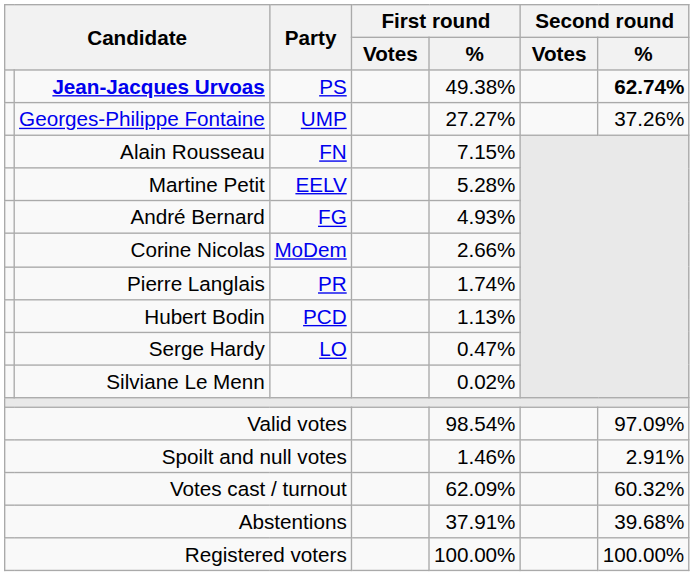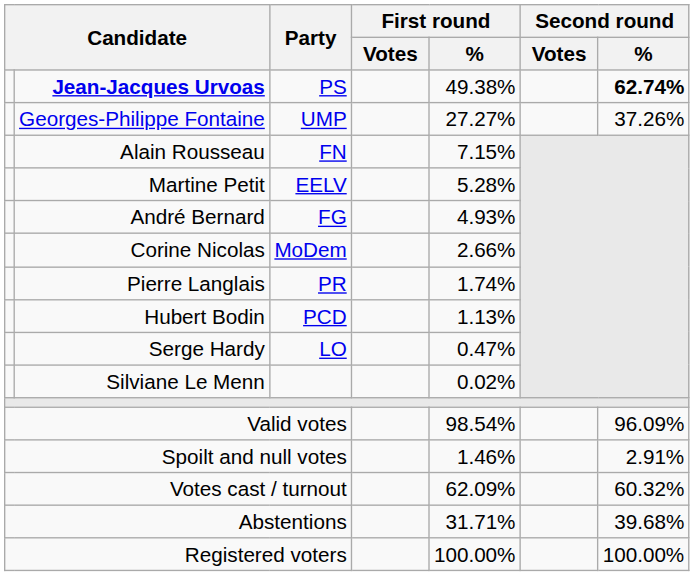Valid votes | Second round / %: 97.09% -> 96.09%
Abstentions | First round / %: 37.91% -> 31.71%
